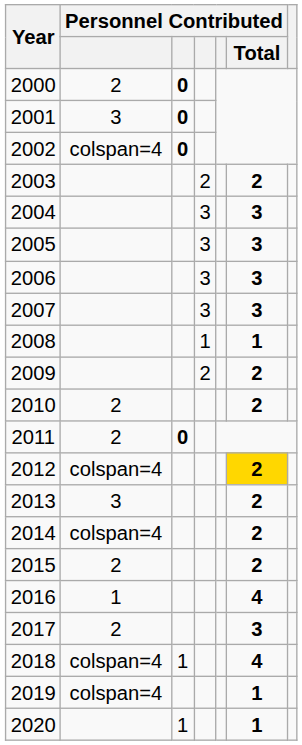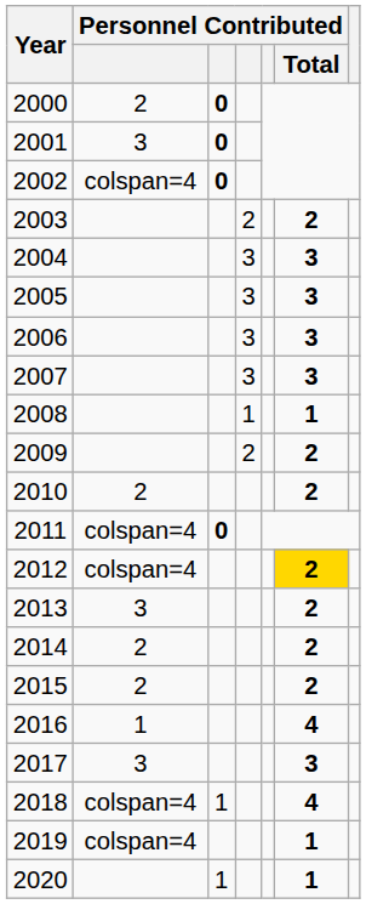2011 | column 2: 2 -> colspan=4
2014 | column 2: colspan=4 -> 2
2017 | column 2: 2 -> 3
